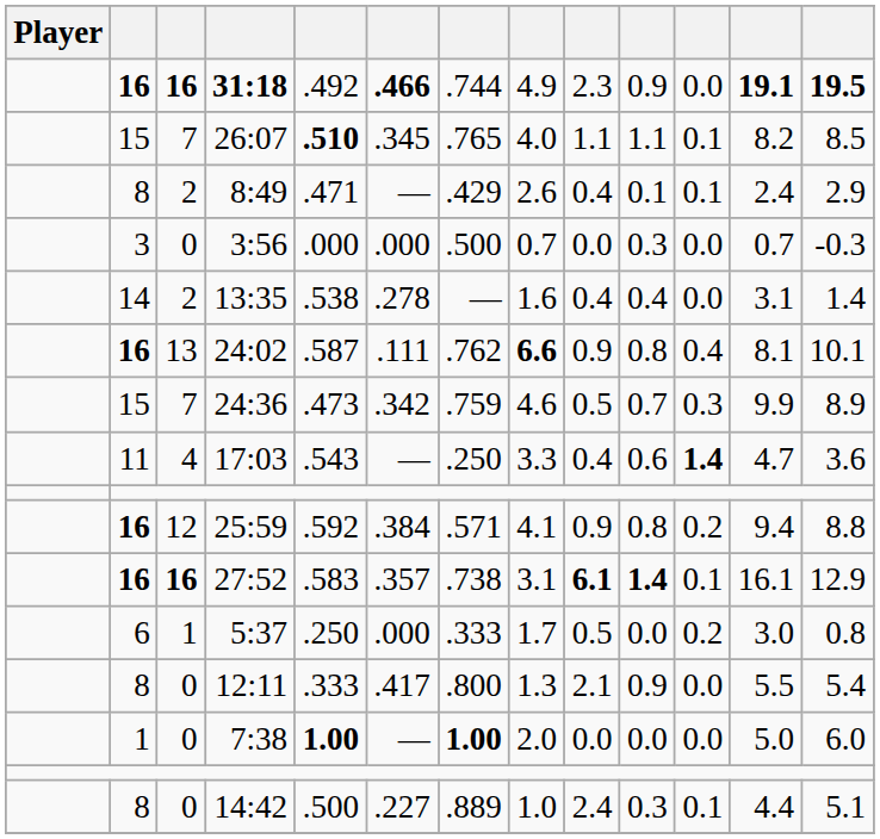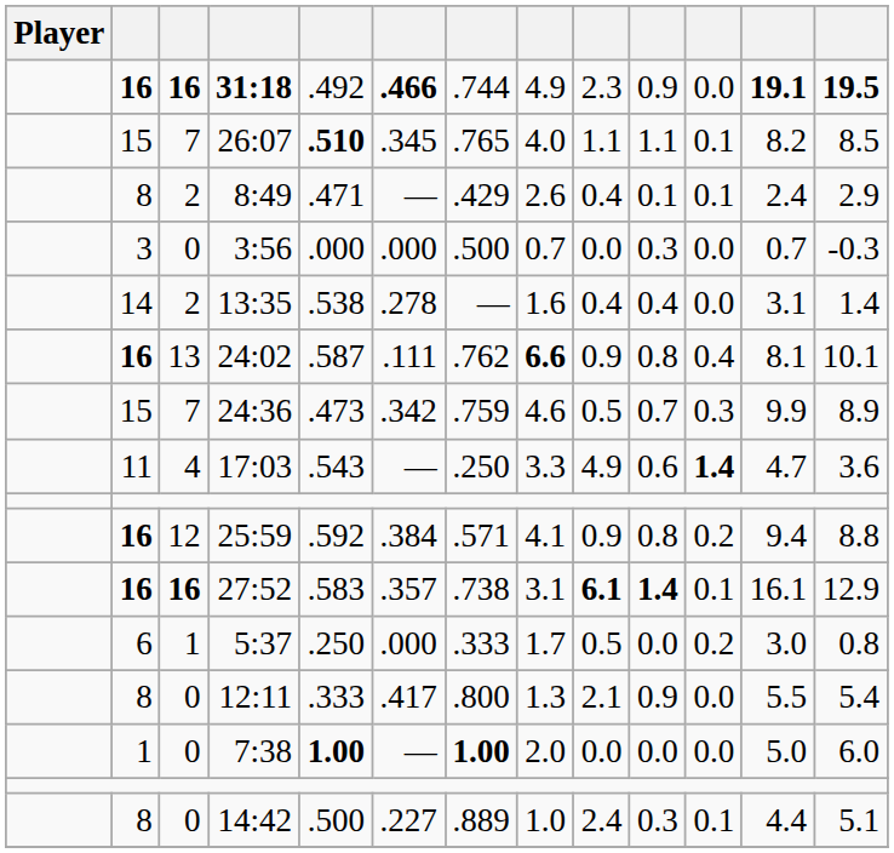17:03 | column 9: 0.4 -> 4.9
